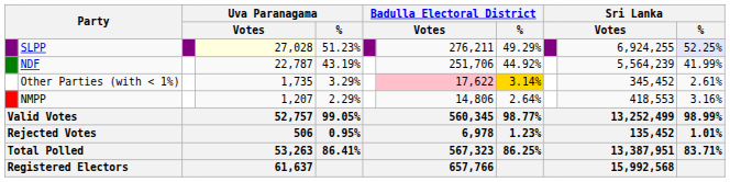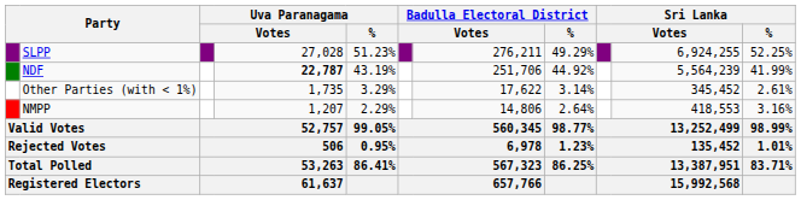SLPP | column 4: lightyellow background -> no background
SLPP | Sri Lanka / %: lavender background -> no background
NDF | column 4: normal -> bold
Other Parties (with < 1%) | column 7: pink background -> no background
Other Parties (with < 1%) | Badulla Electoral District / %: gold background -> no background
